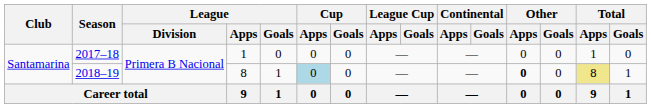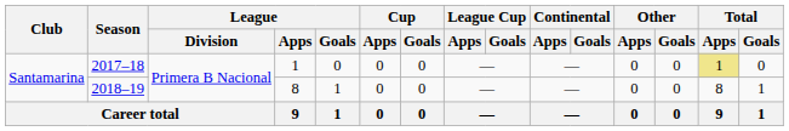2017–18 | Total / Apps: no background -> khaki background
2018–19 | Cup / Apps: lightblue background -> no background
2018–19 | Other / Apps: bold -> normal
2018–19 | Total / Apps: khaki background -> no background
